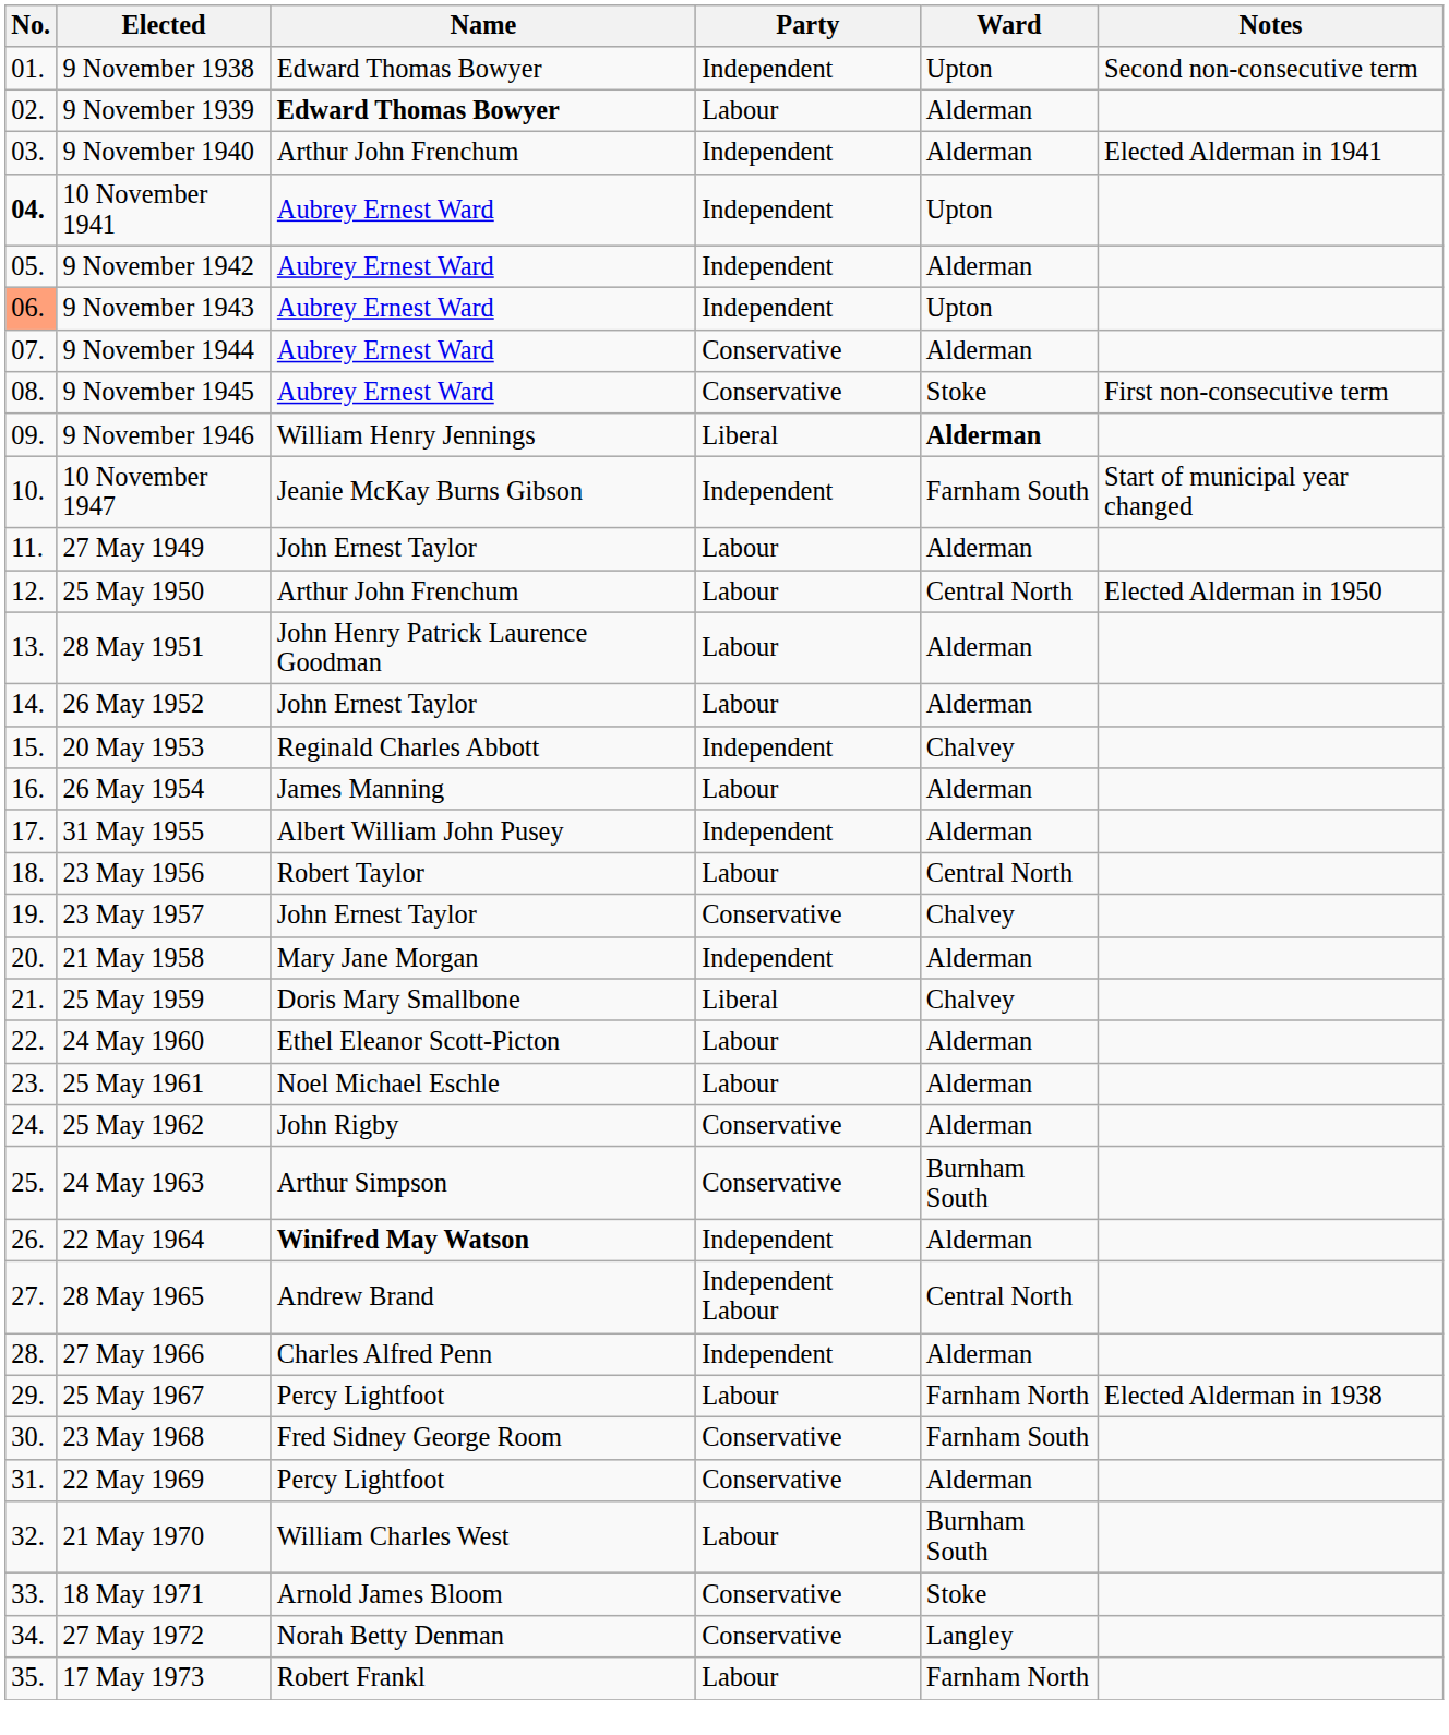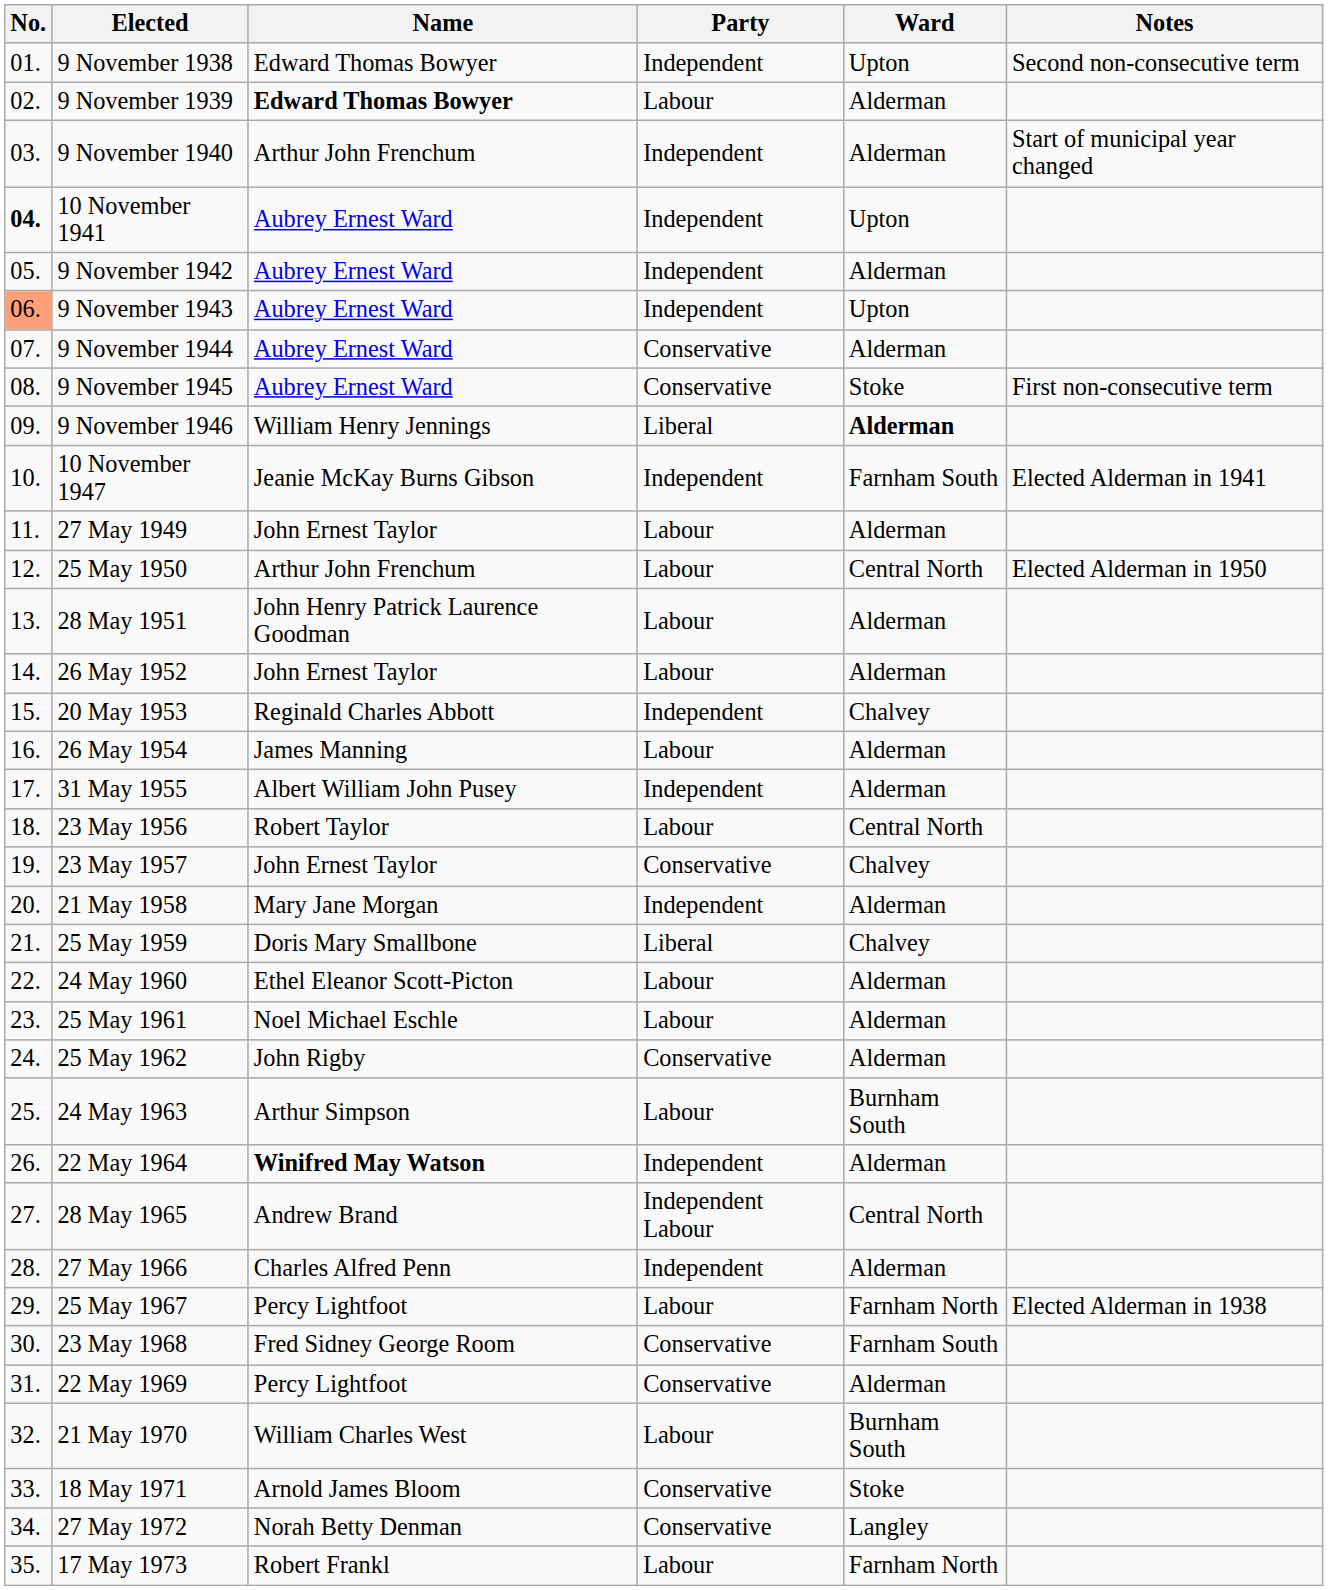9 November 1940 | Notes: Elected Alderman in 1941 -> Start of municipal year changed
10 November 1947 | Notes: Start of municipal year changed -> Elected Alderman in 1941
24 May 1963 | Party: Conservative -> Labour
